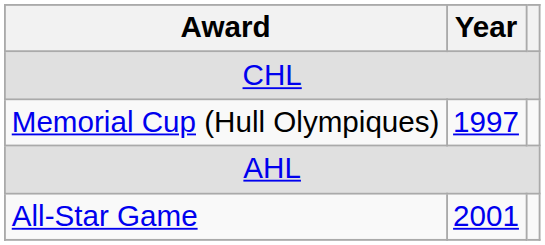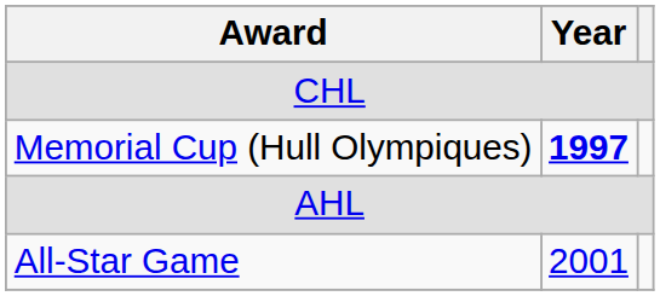Memorial Cup (Hull Olympiques) | Year: normal -> bold
